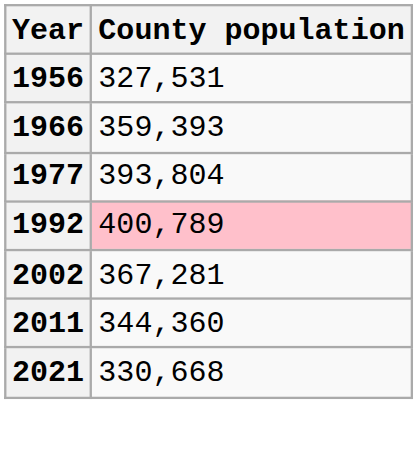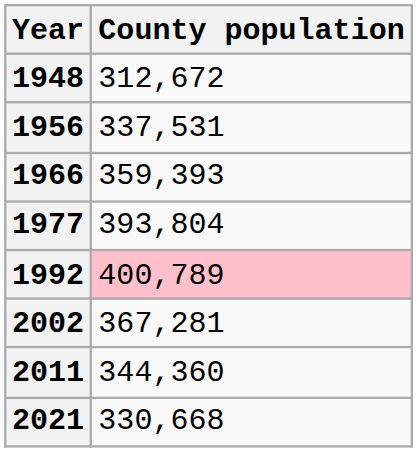+ row: 1948 | 312,672
1956 | County population: 327,531 -> 337,531
